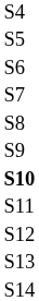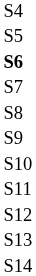S6 | column 1: normal -> bold
S10 | column 1: bold -> normal
